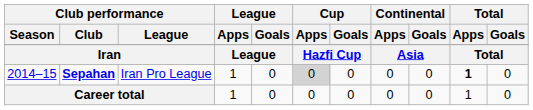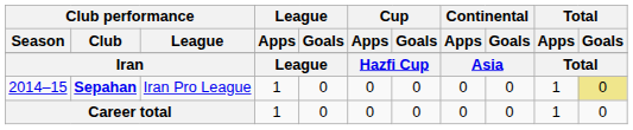2014–15 | Cup / Apps: lightgrey background -> no background
2014–15 | Total / Apps: bold -> normal
2014–15 | Total / Goals: no background -> khaki background
